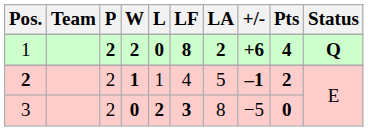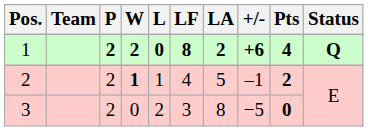row 3 | Pos.: bold -> normal
row 3 | +/-: bold -> normal
row 4 | W: bold -> normal
row 4 | L: bold -> normal
row 4 | LF: bold -> normal
